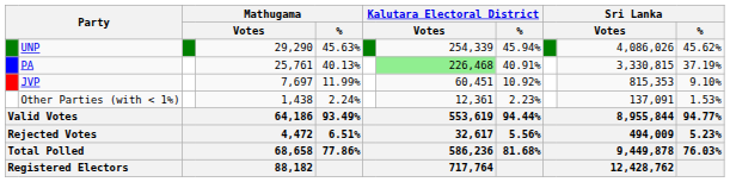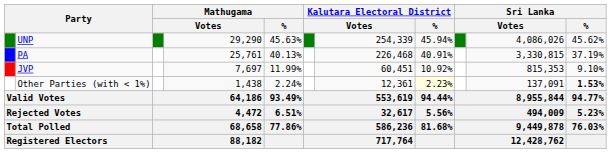PA | column 7: lightgreen background -> no background
Other Parties (with < 1%) | Kalutara Electoral District / %: no background -> lightyellow background
Other Parties (with < 1%) | Sri Lanka / %: normal -> bold
